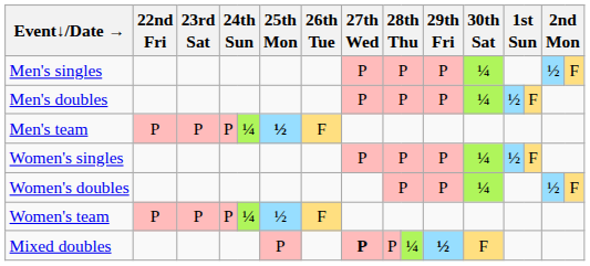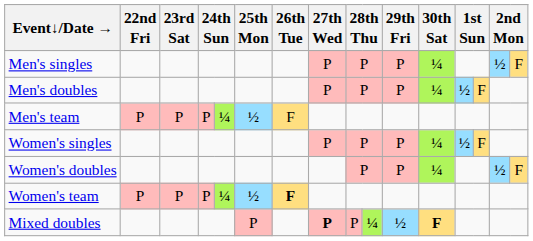Men's team | 25th Mon: bold -> normal
Women's team | 26th Tue: normal -> bold
Mixed doubles | 29th Fri: bold -> normal
Mixed doubles | 30th Sat: normal -> bold
